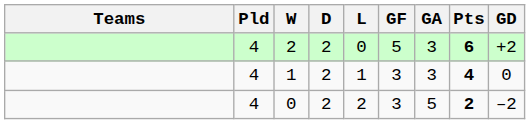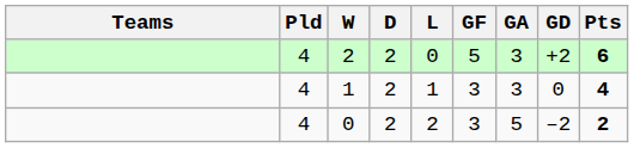columns swapped: GD <-> Pts
